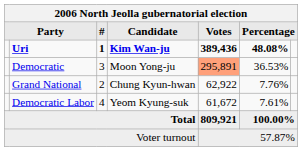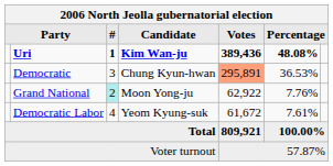Democratic | Candidate: Moon Yong-ju -> Chung Kyun-hwan
Grand National | #: no background -> paleturquoise background
Grand National | Candidate: Chung Kyun-hwan -> Moon Yong-ju
